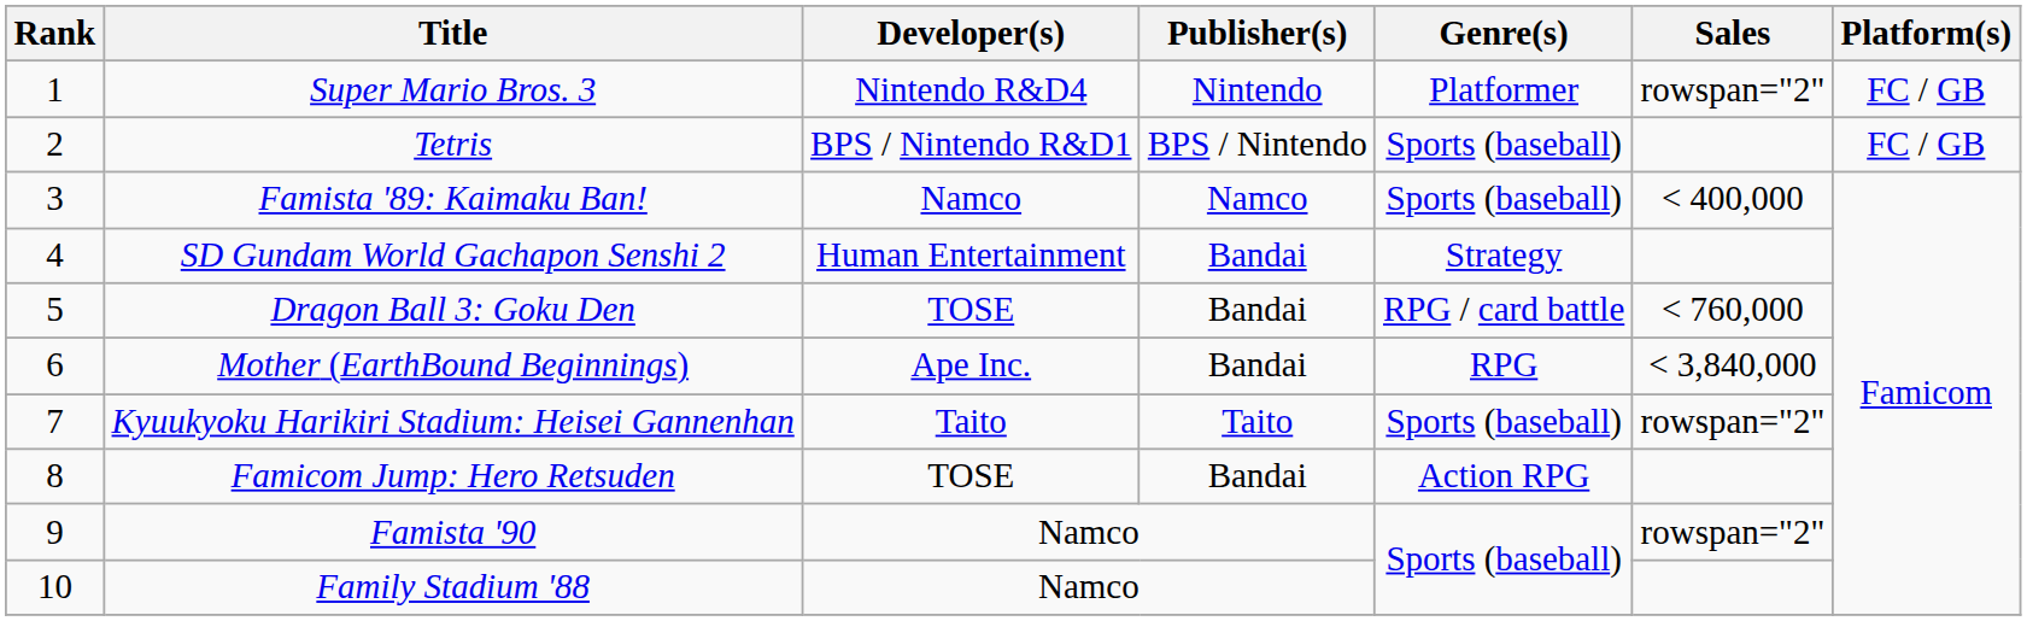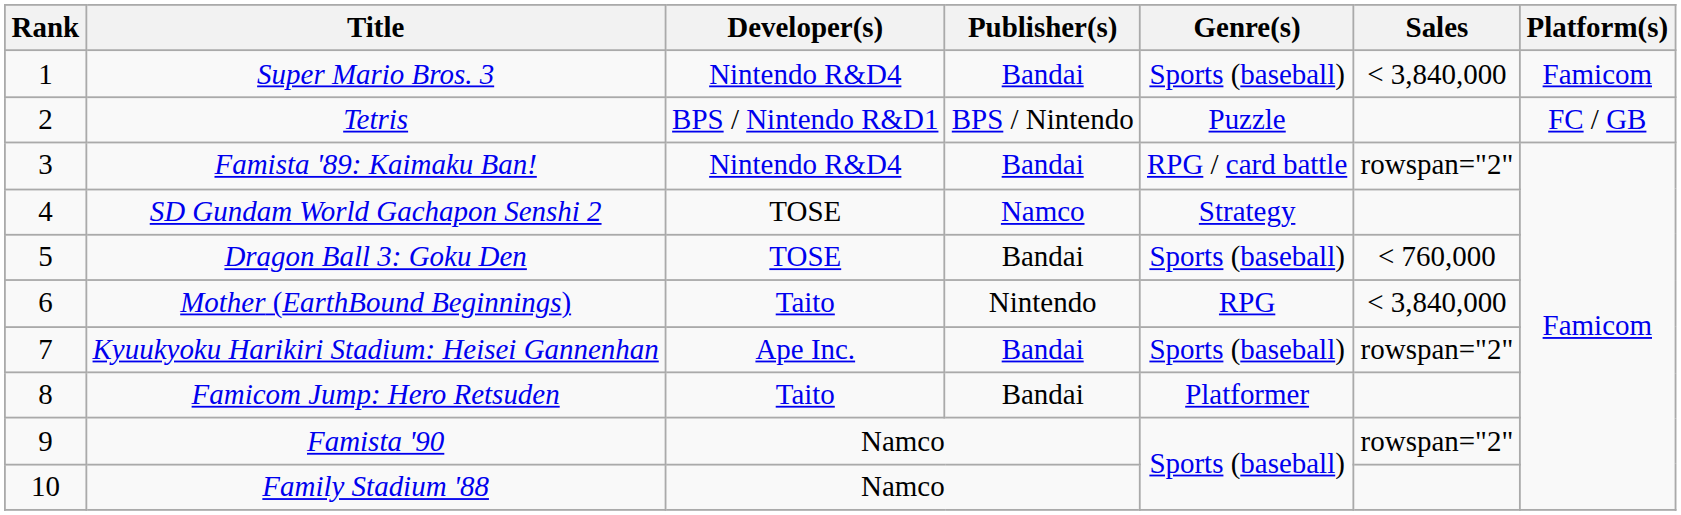Super Mario Bros. 3 | Publisher(s): Nintendo -> Bandai
Super Mario Bros. 3 | Genre(s): Platformer -> Sports (baseball)
Super Mario Bros. 3 | Sales: rowspan="2" -> < 3,840,000
Super Mario Bros. 3 | Platform(s): FC / GB -> Famicom
Tetris | Genre(s): Sports (baseball) -> Puzzle
Famista '89: Kaimaku Ban! | Developer(s): Namco -> Nintendo R&D4
Famista '89: Kaimaku Ban! | Publisher(s): Namco -> Bandai
Famista '89: Kaimaku Ban! | Genre(s): Sports (baseball) -> RPG / card battle
Famista '89: Kaimaku Ban! | Sales: < 400,000 -> rowspan="2"
SD Gundam World Gachapon Senshi 2 | Developer(s): Human Entertainment -> TOSE
SD Gundam World Gachapon Senshi 2 | Publisher(s): Bandai -> Namco
Dragon Ball 3: Goku Den | Genre(s): RPG / card battle -> Sports (baseball)
Mother (EarthBound Beginnings) | Developer(s): Ape Inc. -> Taito
Mother (EarthBound Beginnings) | Publisher(s): Bandai -> Nintendo
Kyuukyoku Harikiri Stadium: Heisei Gannenhan | Developer(s): Taito -> Ape Inc.
Kyuukyoku Harikiri Stadium: Heisei Gannenhan | Publisher(s): Taito -> Bandai
Famicom Jump: Hero Retsuden | Developer(s): TOSE -> Taito
Famicom Jump: Hero Retsuden | Genre(s): Action RPG -> Platformer
